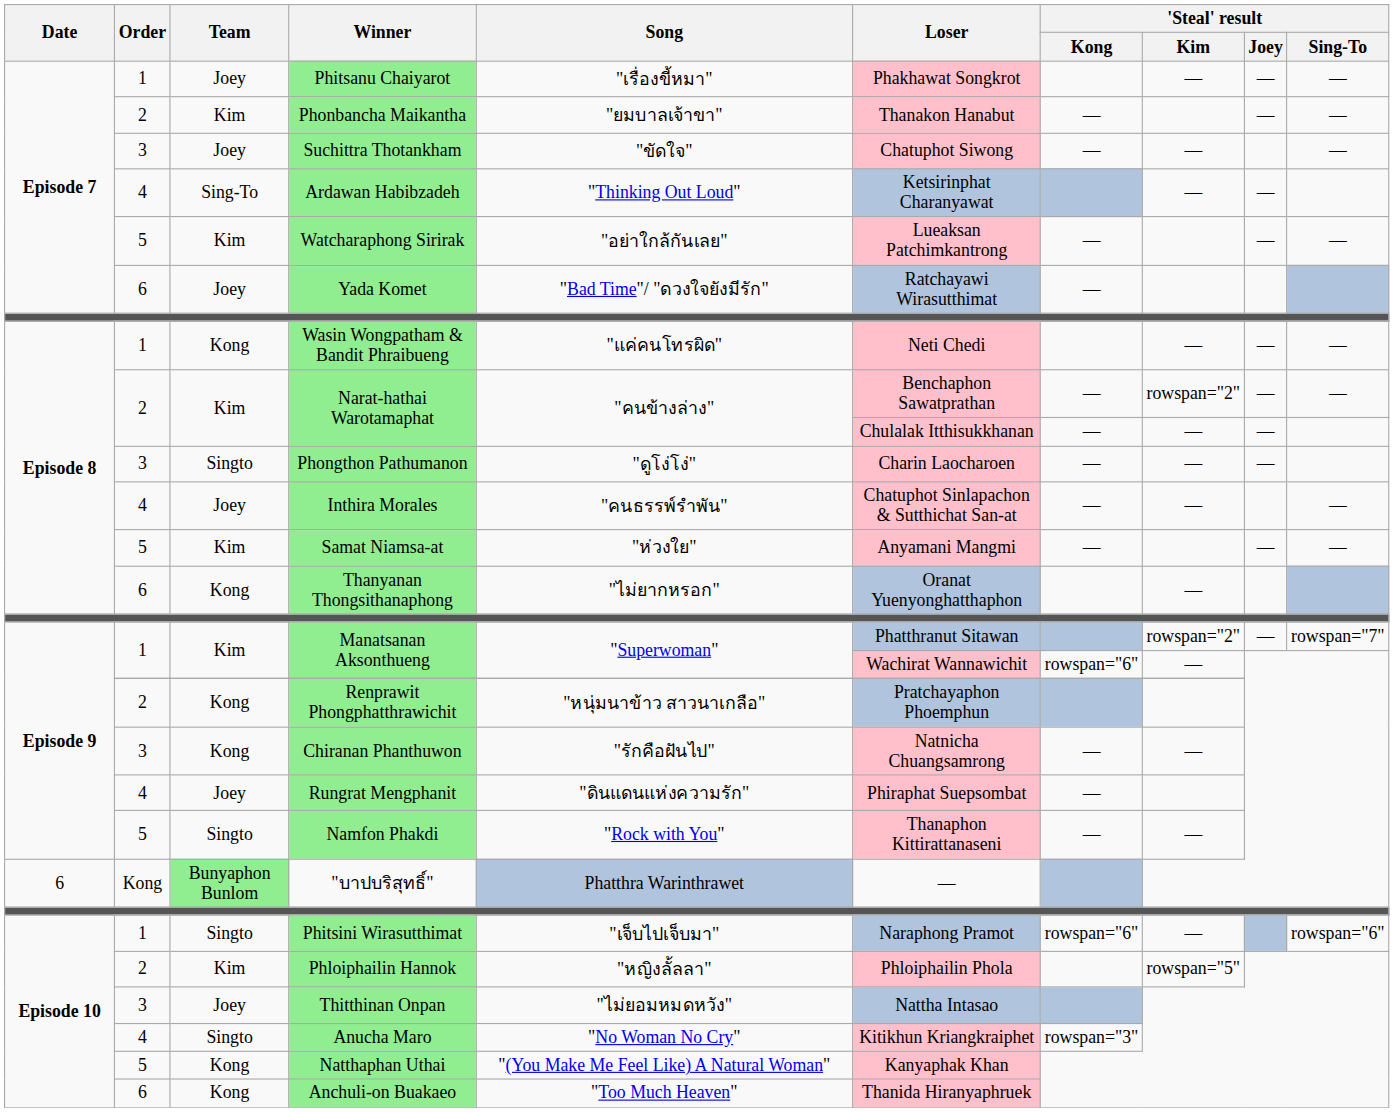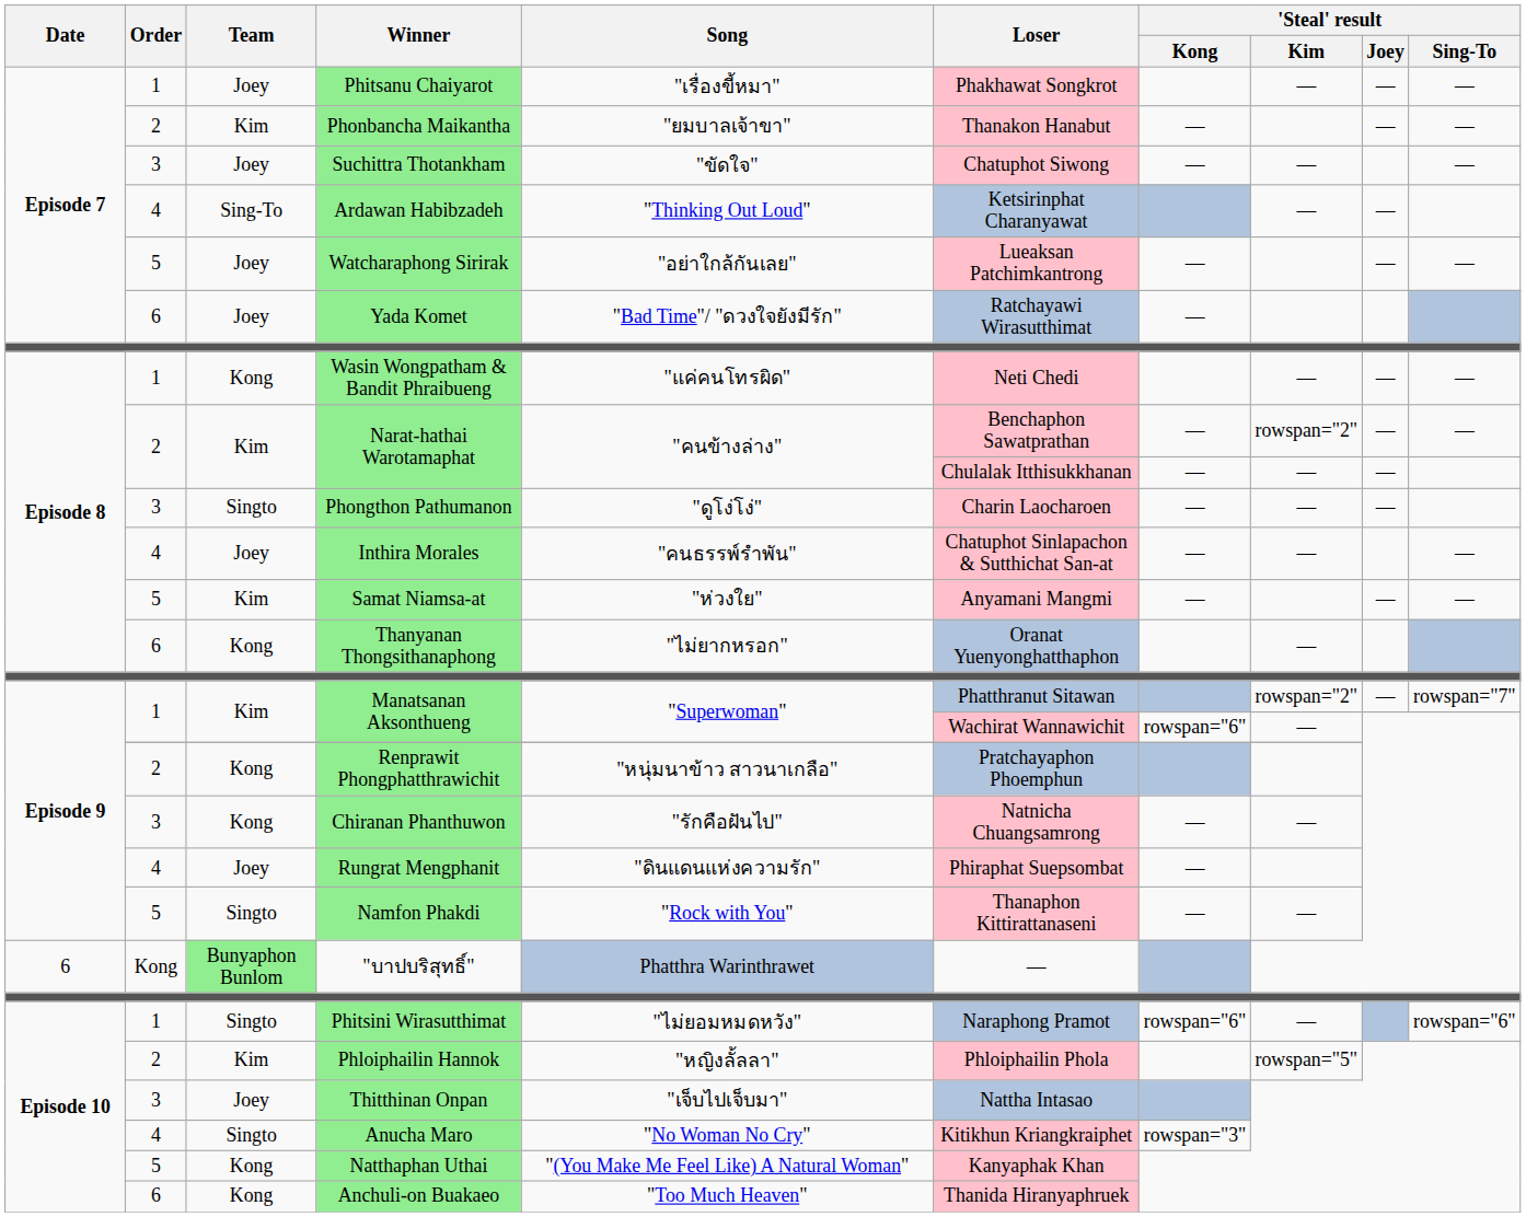Watcharaphong Sirirak | Team: Kim -> Joey
Phitsini Wirasutthimat | Song: "เจ็บไปเจ็บมา" -> "ไม่ยอมหมดหวัง"
Thitthinan Onpan | Song: "ไม่ยอมหมดหวัง" -> "เจ็บไปเจ็บมา"
